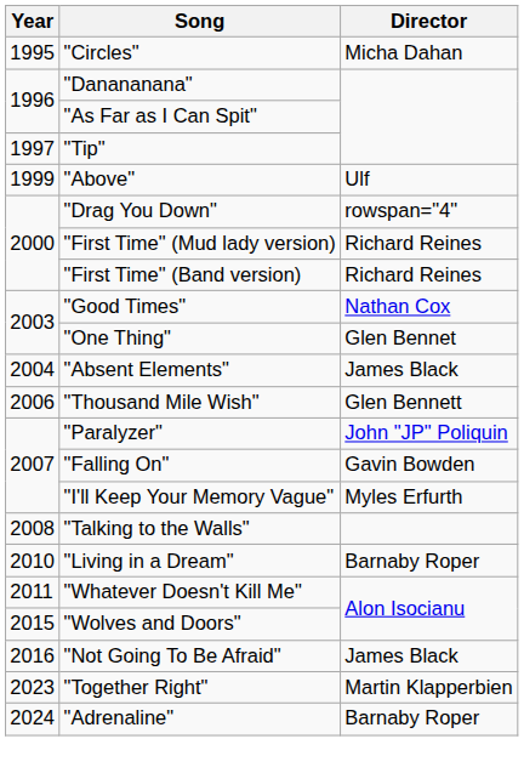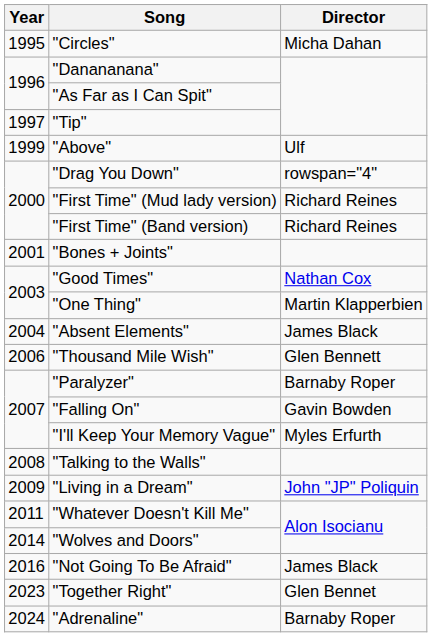+ row: 2001 | "Bones + Joints"
"One Thing" | Director: Glen Bennet -> Martin Klapperbien
"Paralyzer" | Director: John "JP" Poliquin -> Barnaby Roper
"Living in a Dream" | Year: 2010 -> 2009
"Living in a Dream" | Director: Barnaby Roper -> John "JP" Poliquin
"Wolves and Doors" | Year: 2015 -> 2014
"Together Right" | Director: Martin Klapperbien -> Glen Bennet
